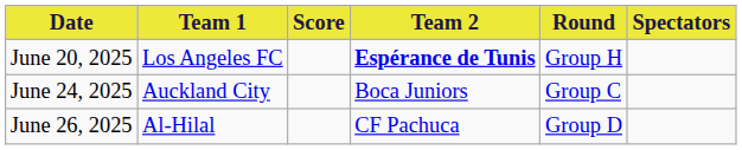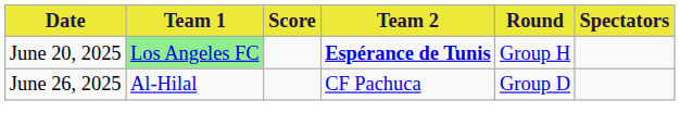June 20, 2025 | Team 1: no background -> lightgreen background
- row: June 24, 2025 | Auckland City | Boca Juniors | Group C
